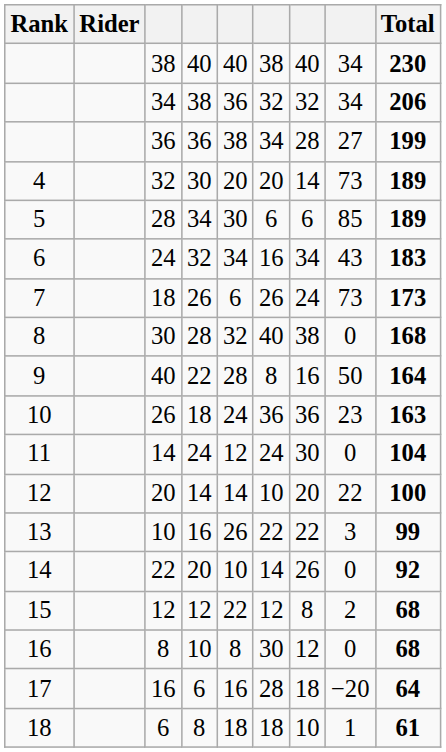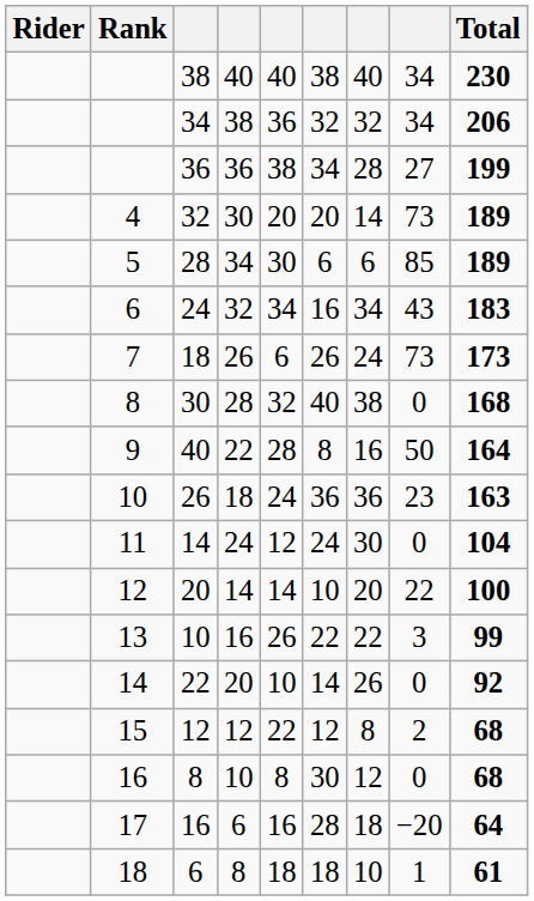columns swapped: Rank <-> Rider
